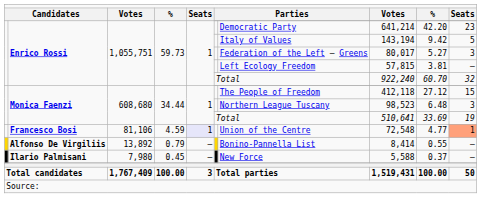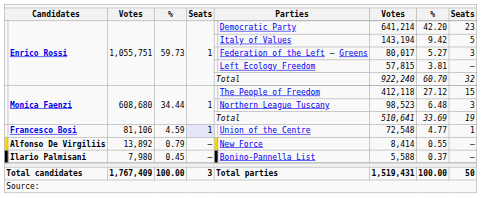Francesco Bosi | column 10: lightsalmon background -> no background
Alfonso De Virgiliis | column 7: Bonino-Pannella List -> New Force
Ilario Palmisani | column 7: New Force -> Bonino-Pannella List
